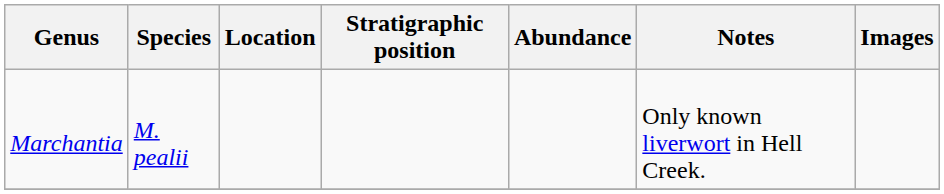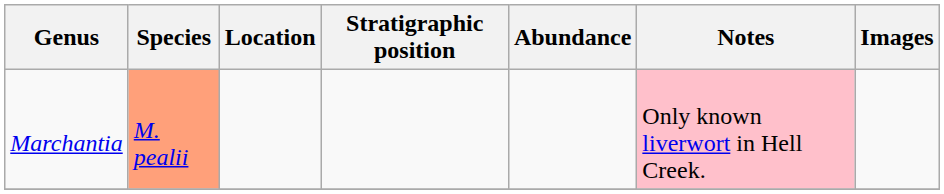Marchantia | Species: no background -> lightsalmon background
Marchantia | Notes: no background -> pink background
